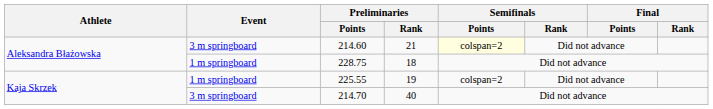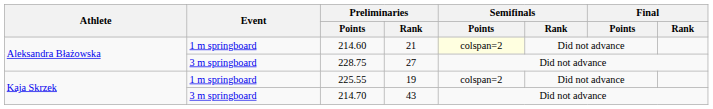214.60 | Event: 3 m springboard -> 1 m springboard
228.75 | Event: 1 m springboard -> 3 m springboard
228.75 | Preliminaries / Rank: 18 -> 27
214.70 | Preliminaries / Rank: 40 -> 43
